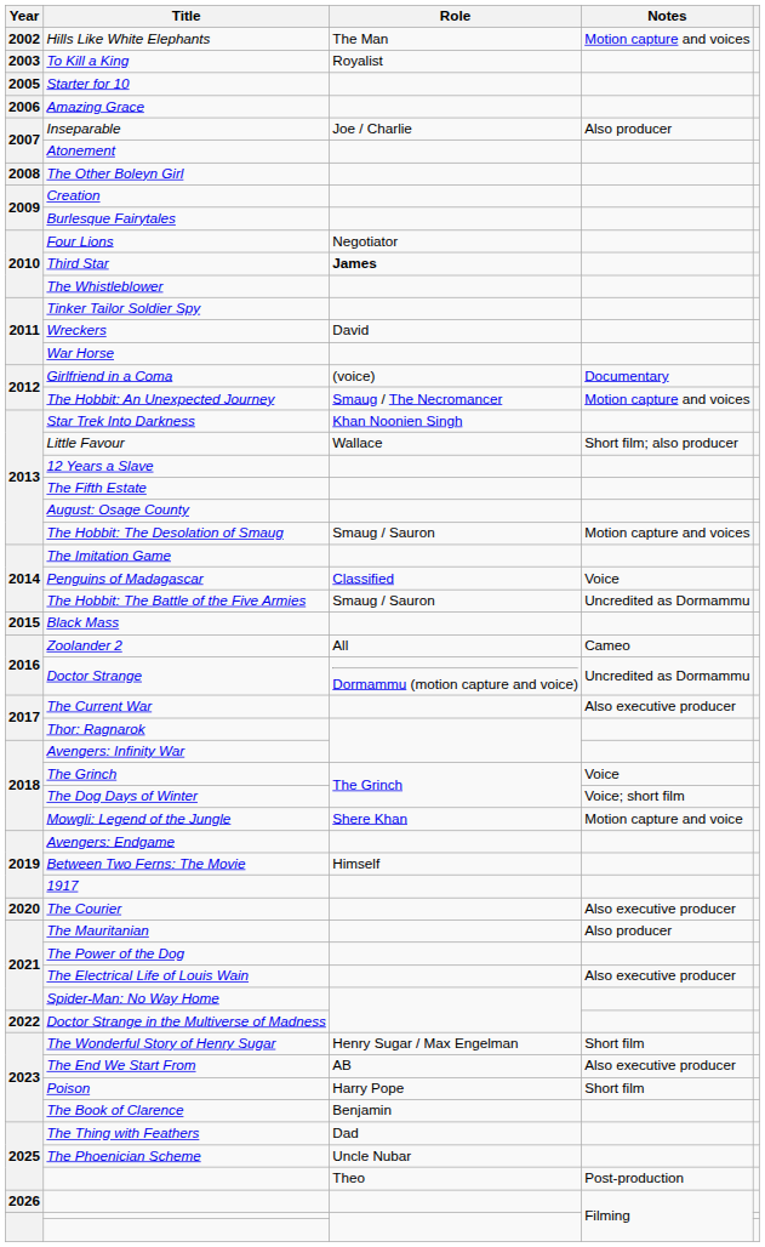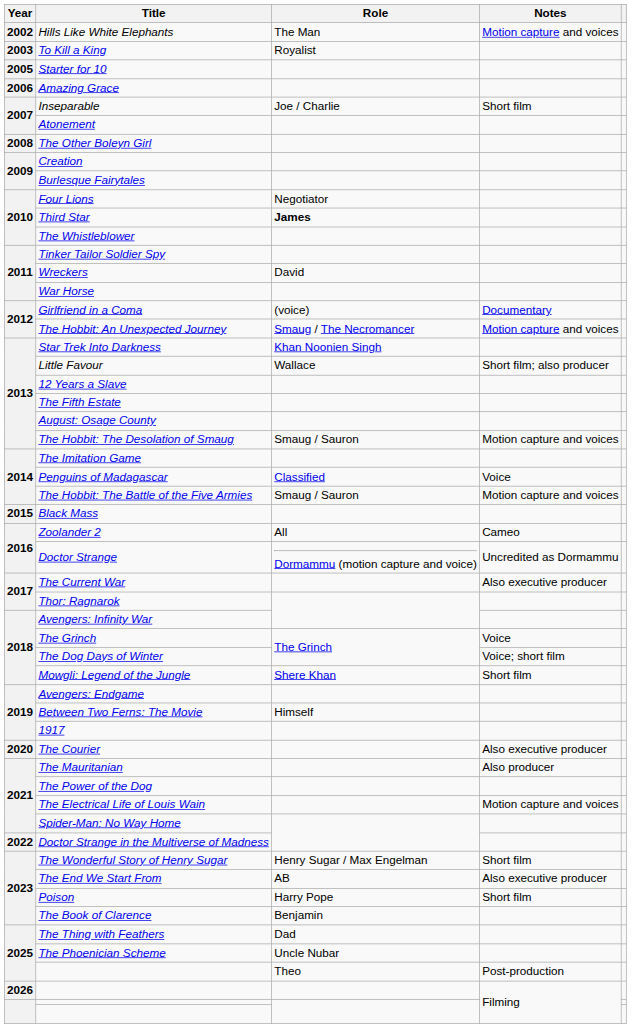Inseparable | Notes: Also producer -> Short film
The Hobbit: The Battle of the Five Armies | Notes: Uncredited as Dormammu -> Motion capture and voices
Mowgli: Legend of the Jungle | Notes: Motion capture and voice -> Short film
The Electrical Life of Louis Wain | Notes: Also executive producer -> Motion capture and voices
